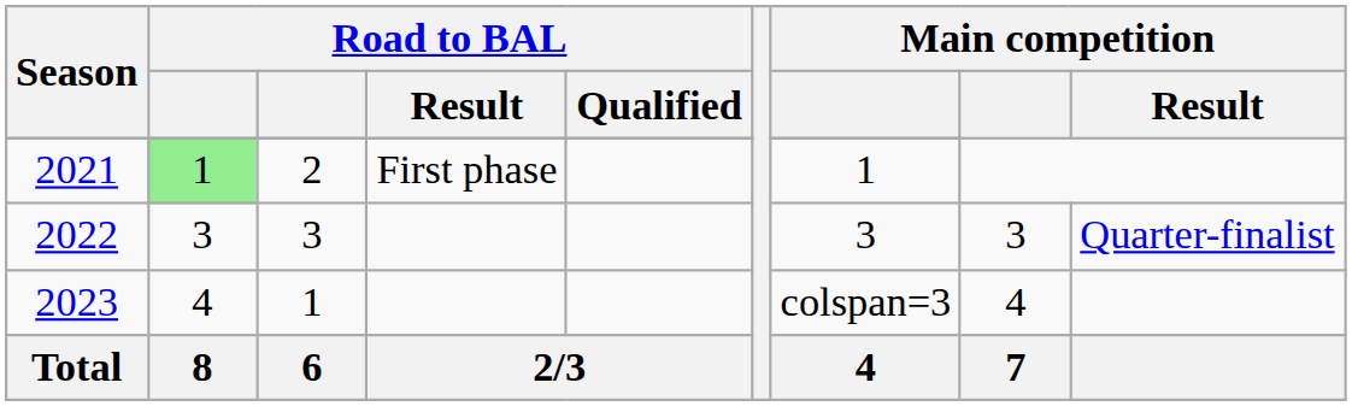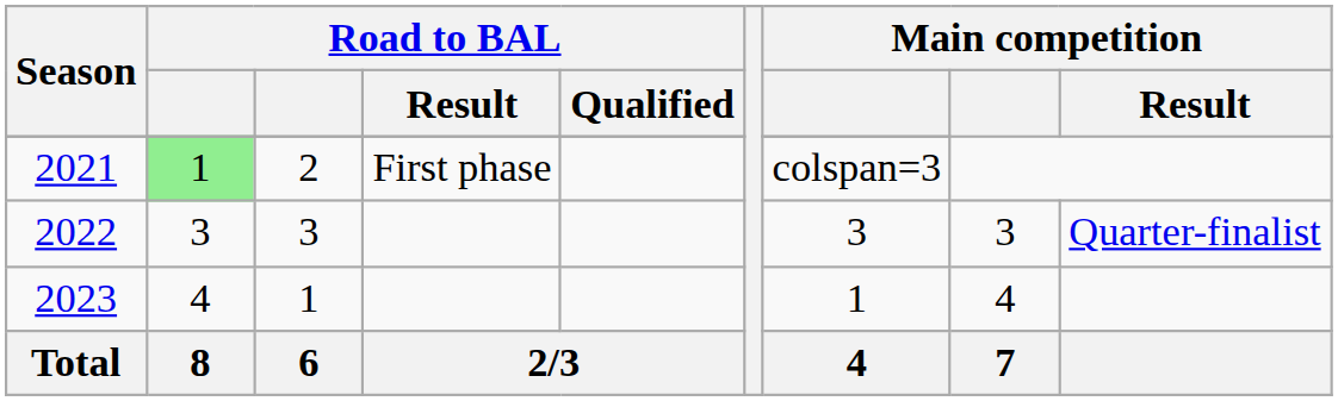2021 | column 7: 1 -> colspan=3
2023 | column 7: colspan=3 -> 1
